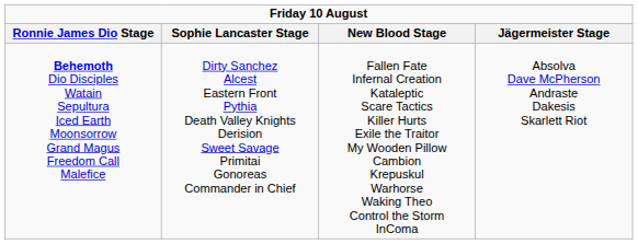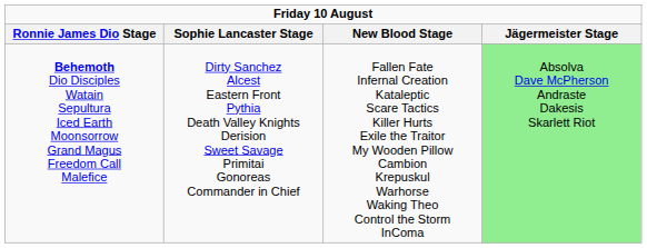row 3 | Jägermeister Stage: no background -> lightgreen background
